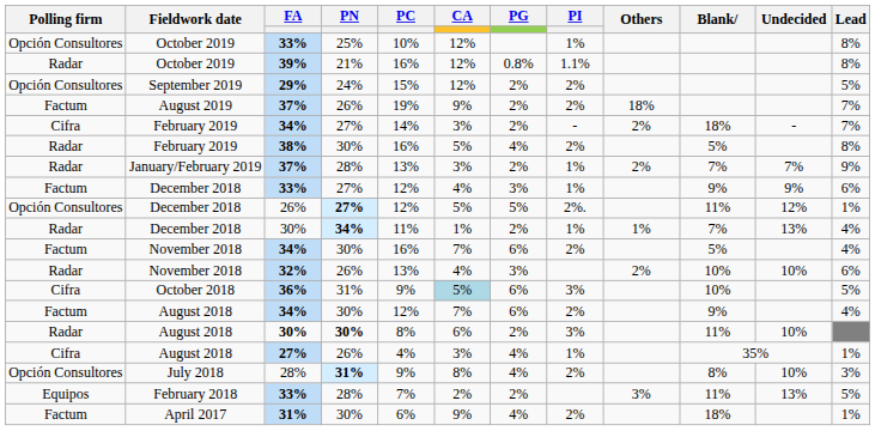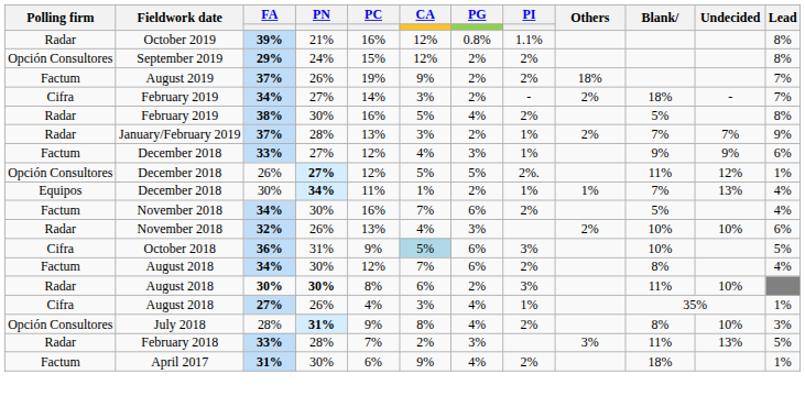- row: Opción Consultores | October 2019 | 33% | 25% | 10% | 12% | 1% | 8%
29% | Lead: 5% -> 8%
December 2018 / 30% | Polling firm: Radar -> Equipos
August 2018 / 34% | Blank: 9% -> 8%
February 2018 / 33% | Polling firm: Equipos -> Radar
February 2018 / 33% | PG: 2% -> 3%
